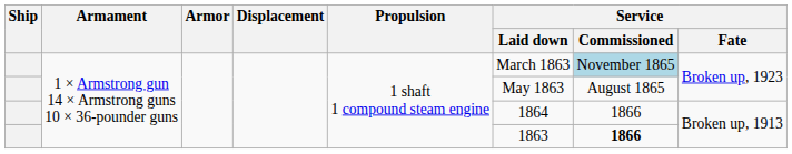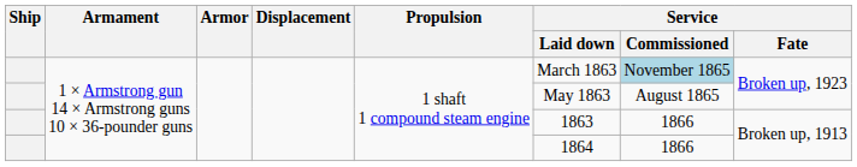row 5 | Service / Laid down: 1864 -> 1863
row 6 | Service / Laid down: 1863 -> 1864
row 6 | Service / Commissioned: bold -> normal
